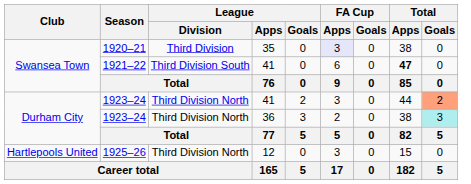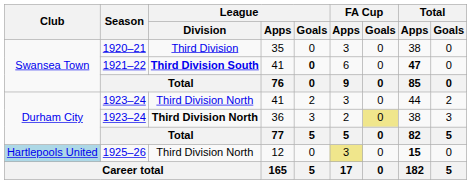1920–21 | FA Cup / Apps: lavender background -> no background
1921–22 | League / Division: normal -> bold
1921–22 | League / Goals: normal -> bold
1923–24 / 41 | Total / Goals: lightsalmon background -> no background
1923–24 / 36 | League / Division: normal -> bold
1923–24 / 36 | FA Cup / Goals: no background -> khaki background
1923–24 / 36 | Total / Goals: paleturquoise background -> no background
1925–26 | Club: no background -> lightblue background
1925–26 | FA Cup / Apps: no background -> khaki background
1925–26 | Total / Apps: normal -> bold
